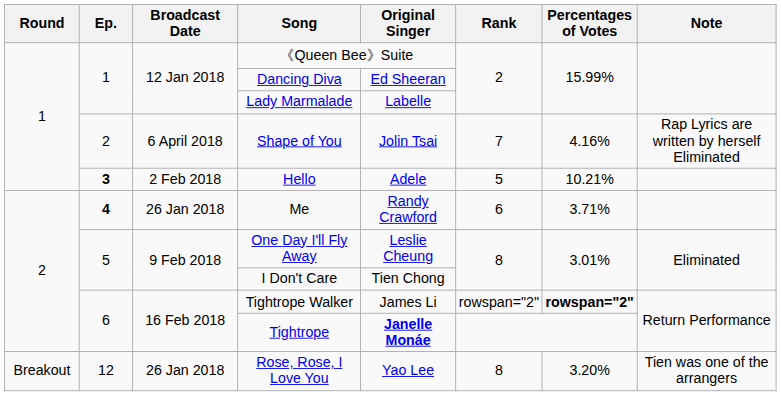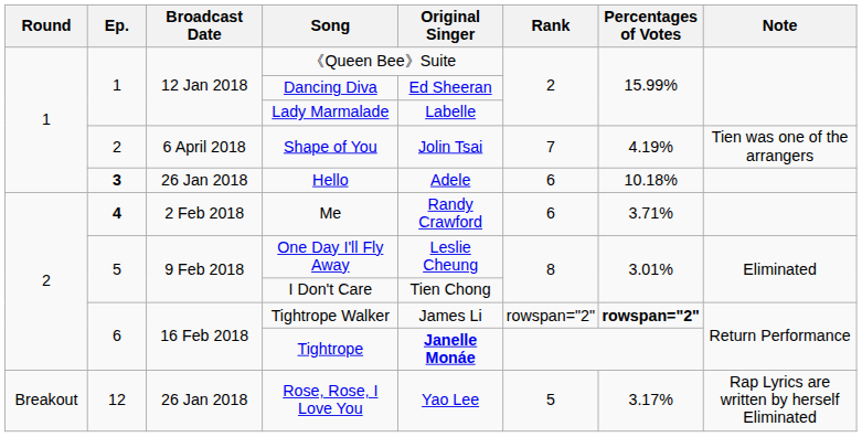Shape of You | Percentages of Votes: 4.16% -> 4.19%
Shape of You | Note: Rap Lyrics are written by herself Eliminated -> Tien was one of the arrangers
Hello | Broadcast Date: 2 Feb 2018 -> 26 Jan 2018
Hello | Rank: 5 -> 6
Hello | Percentages of Votes: 10.21% -> 10.18%
Me | Broadcast Date: 26 Jan 2018 -> 2 Feb 2018
Rose, Rose, I Love You | Rank: 8 -> 5
Rose, Rose, I Love You | Percentages of Votes: 3.20% -> 3.17%
Rose, Rose, I Love You | Note: Tien was one of the arrangers -> Rap Lyrics are written by herself Eliminated
